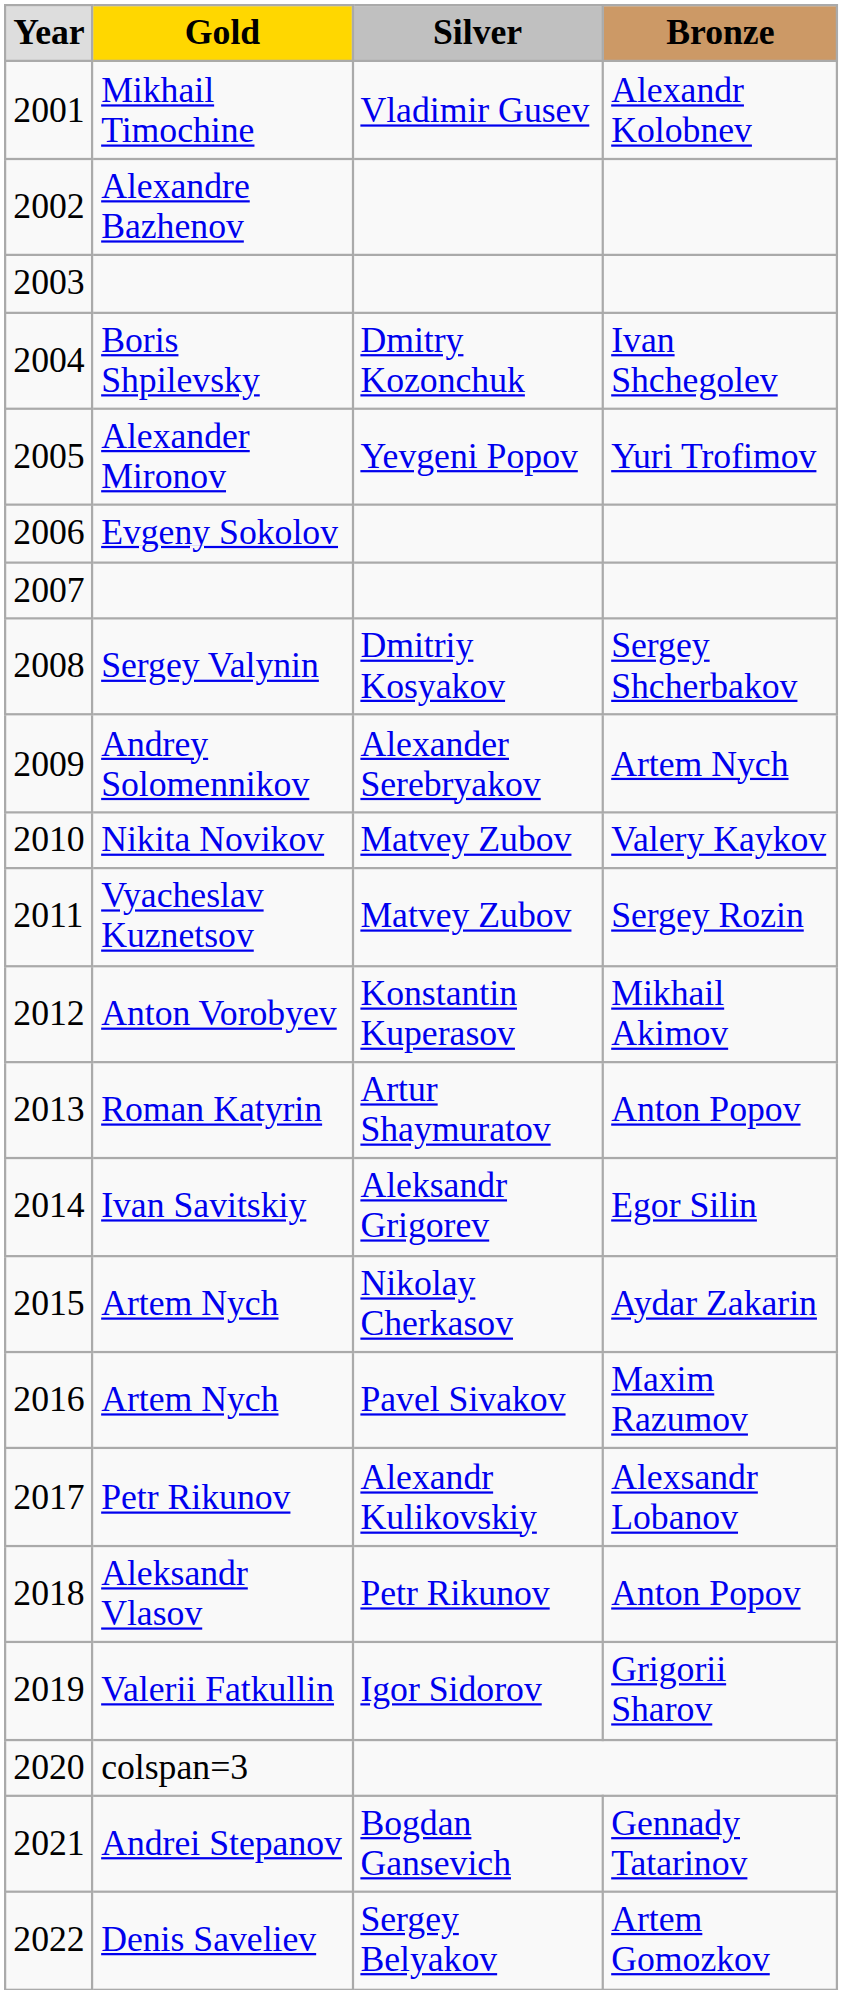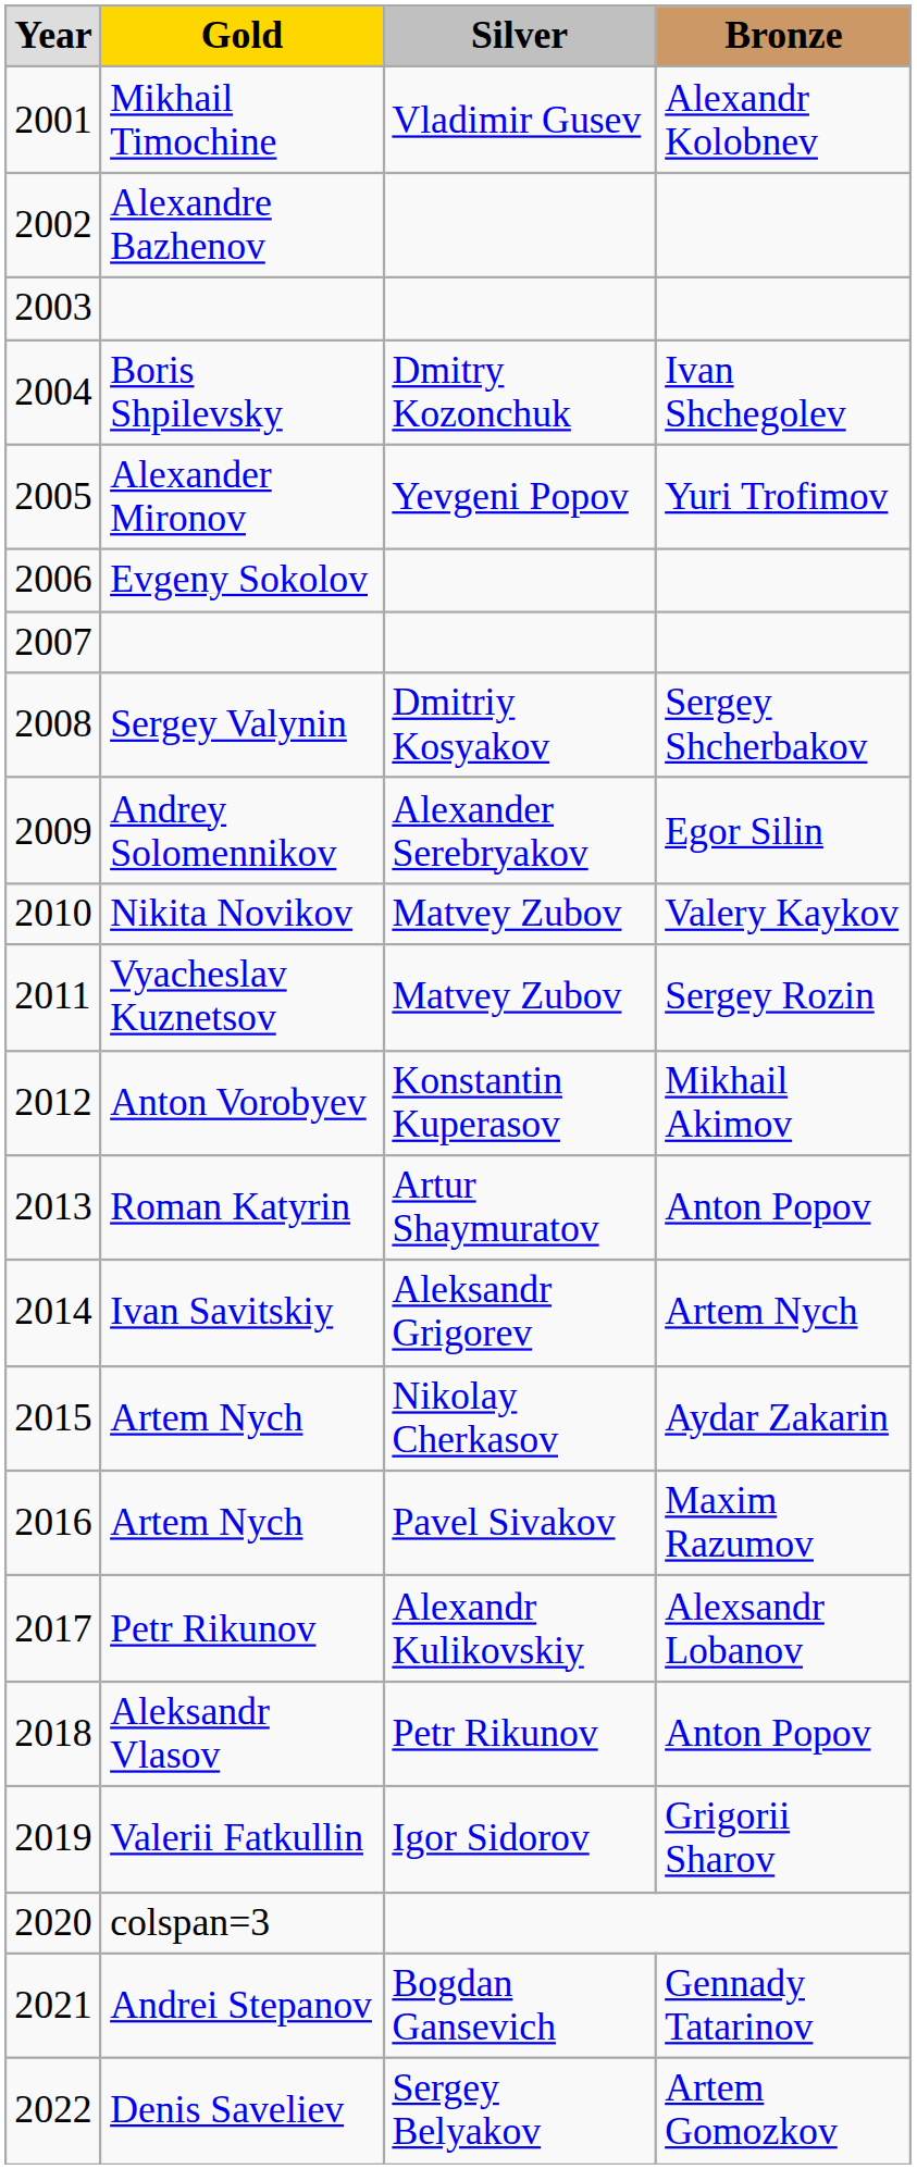Andrey Solomennikov | Bronze: Artem Nych -> Egor Silin
Ivan Savitskiy | Bronze: Egor Silin -> Artem Nych
